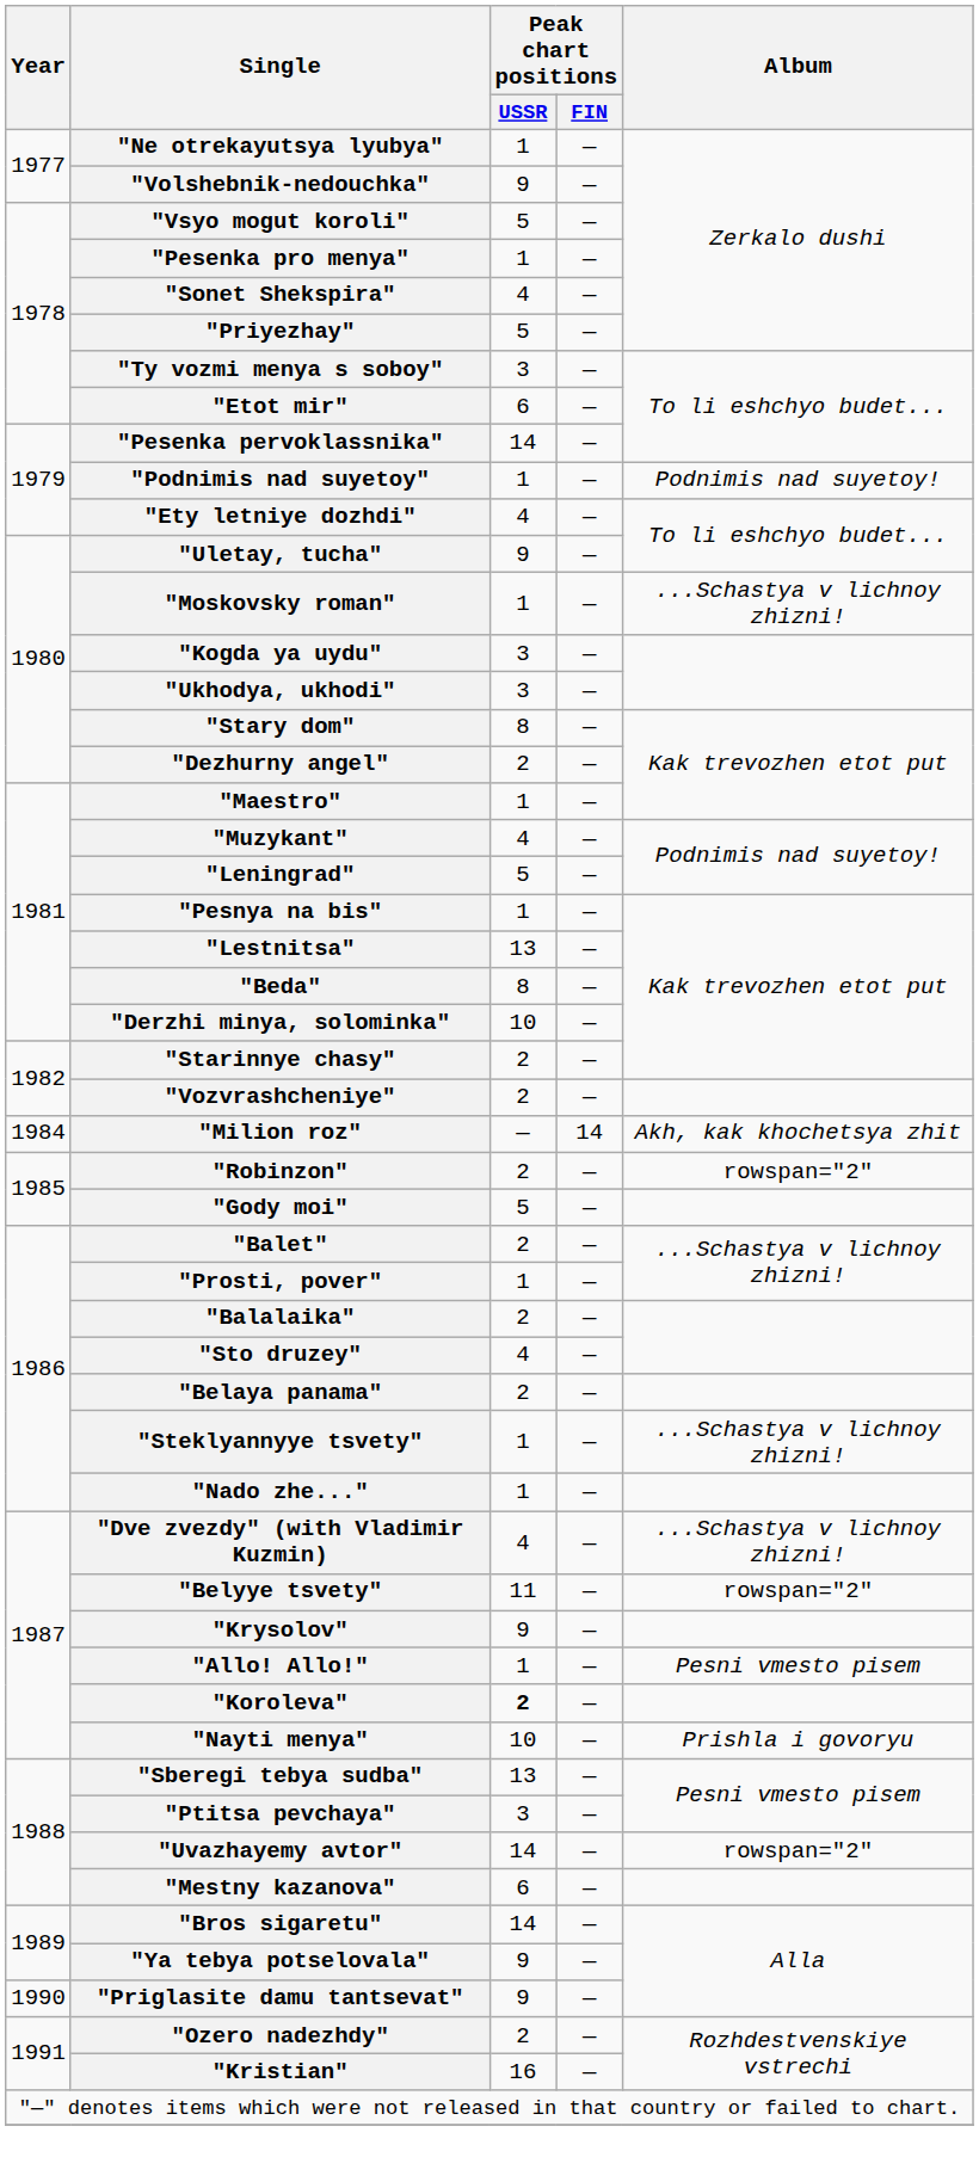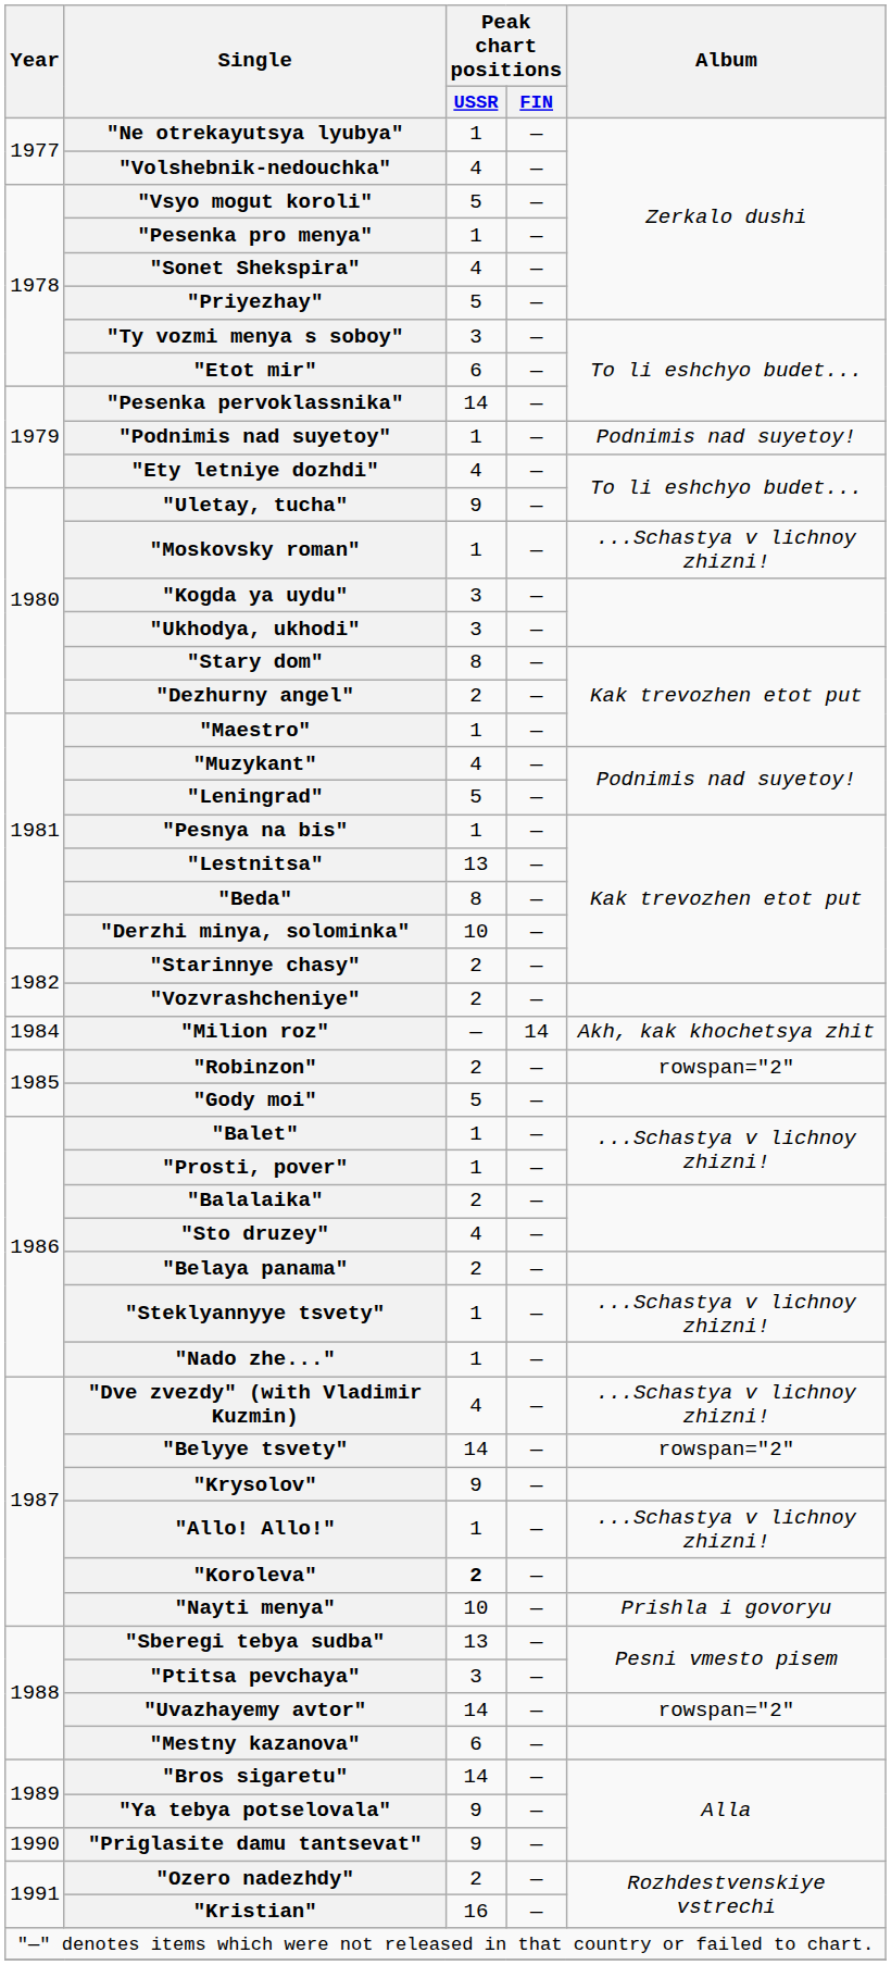"Volshebnik-nedouchka" | Peak chart positions / USSR: 9 -> 4
"Balet" | Peak chart positions / USSR: 2 -> 1
"Belyye tsvety" | Peak chart positions / USSR: 11 -> 14
"Allo! Allo!" | Album: Pesni vmesto pisem -> ...Schastya v lichnoy zhizni!
